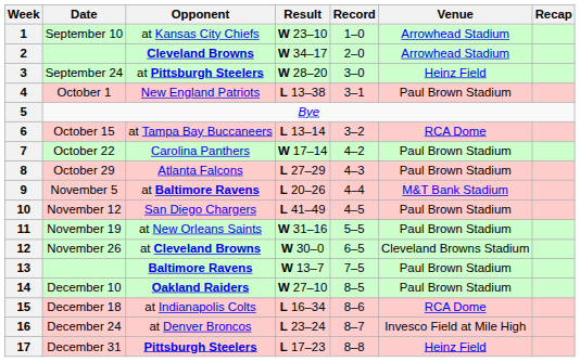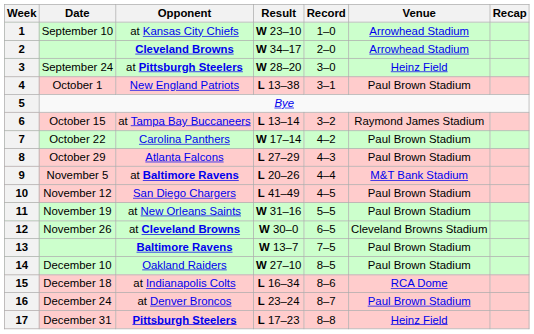6 | Venue: RCA Dome -> Raymond James Stadium
14 | Opponent: bold -> normal
16 | Venue: Invesco Field at Mile High -> Paul Brown Stadium
